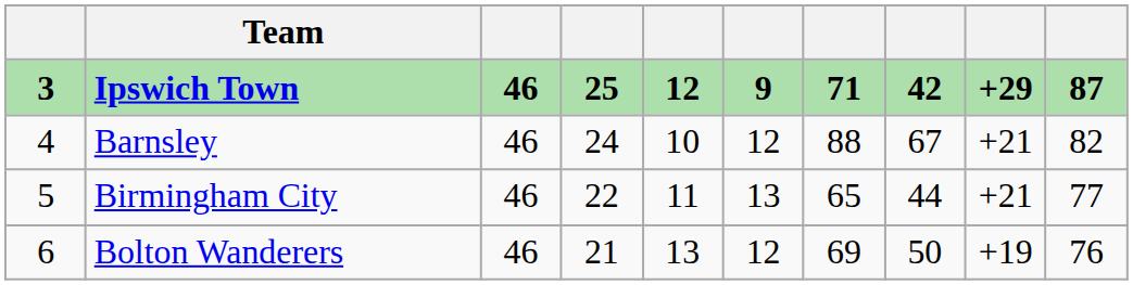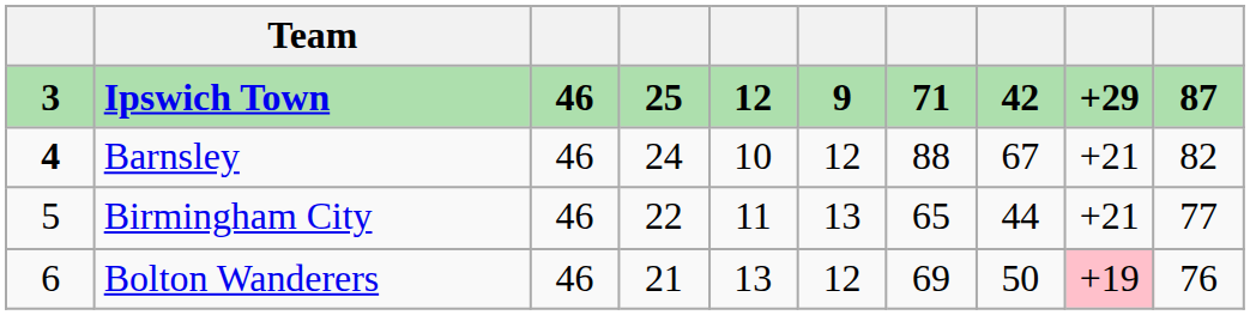Barnsley | column 1: normal -> bold
Bolton Wanderers | column 9: no background -> pink background
